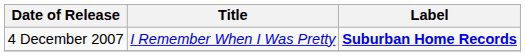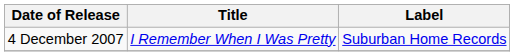4 December 2007 | Label: bold -> normal
